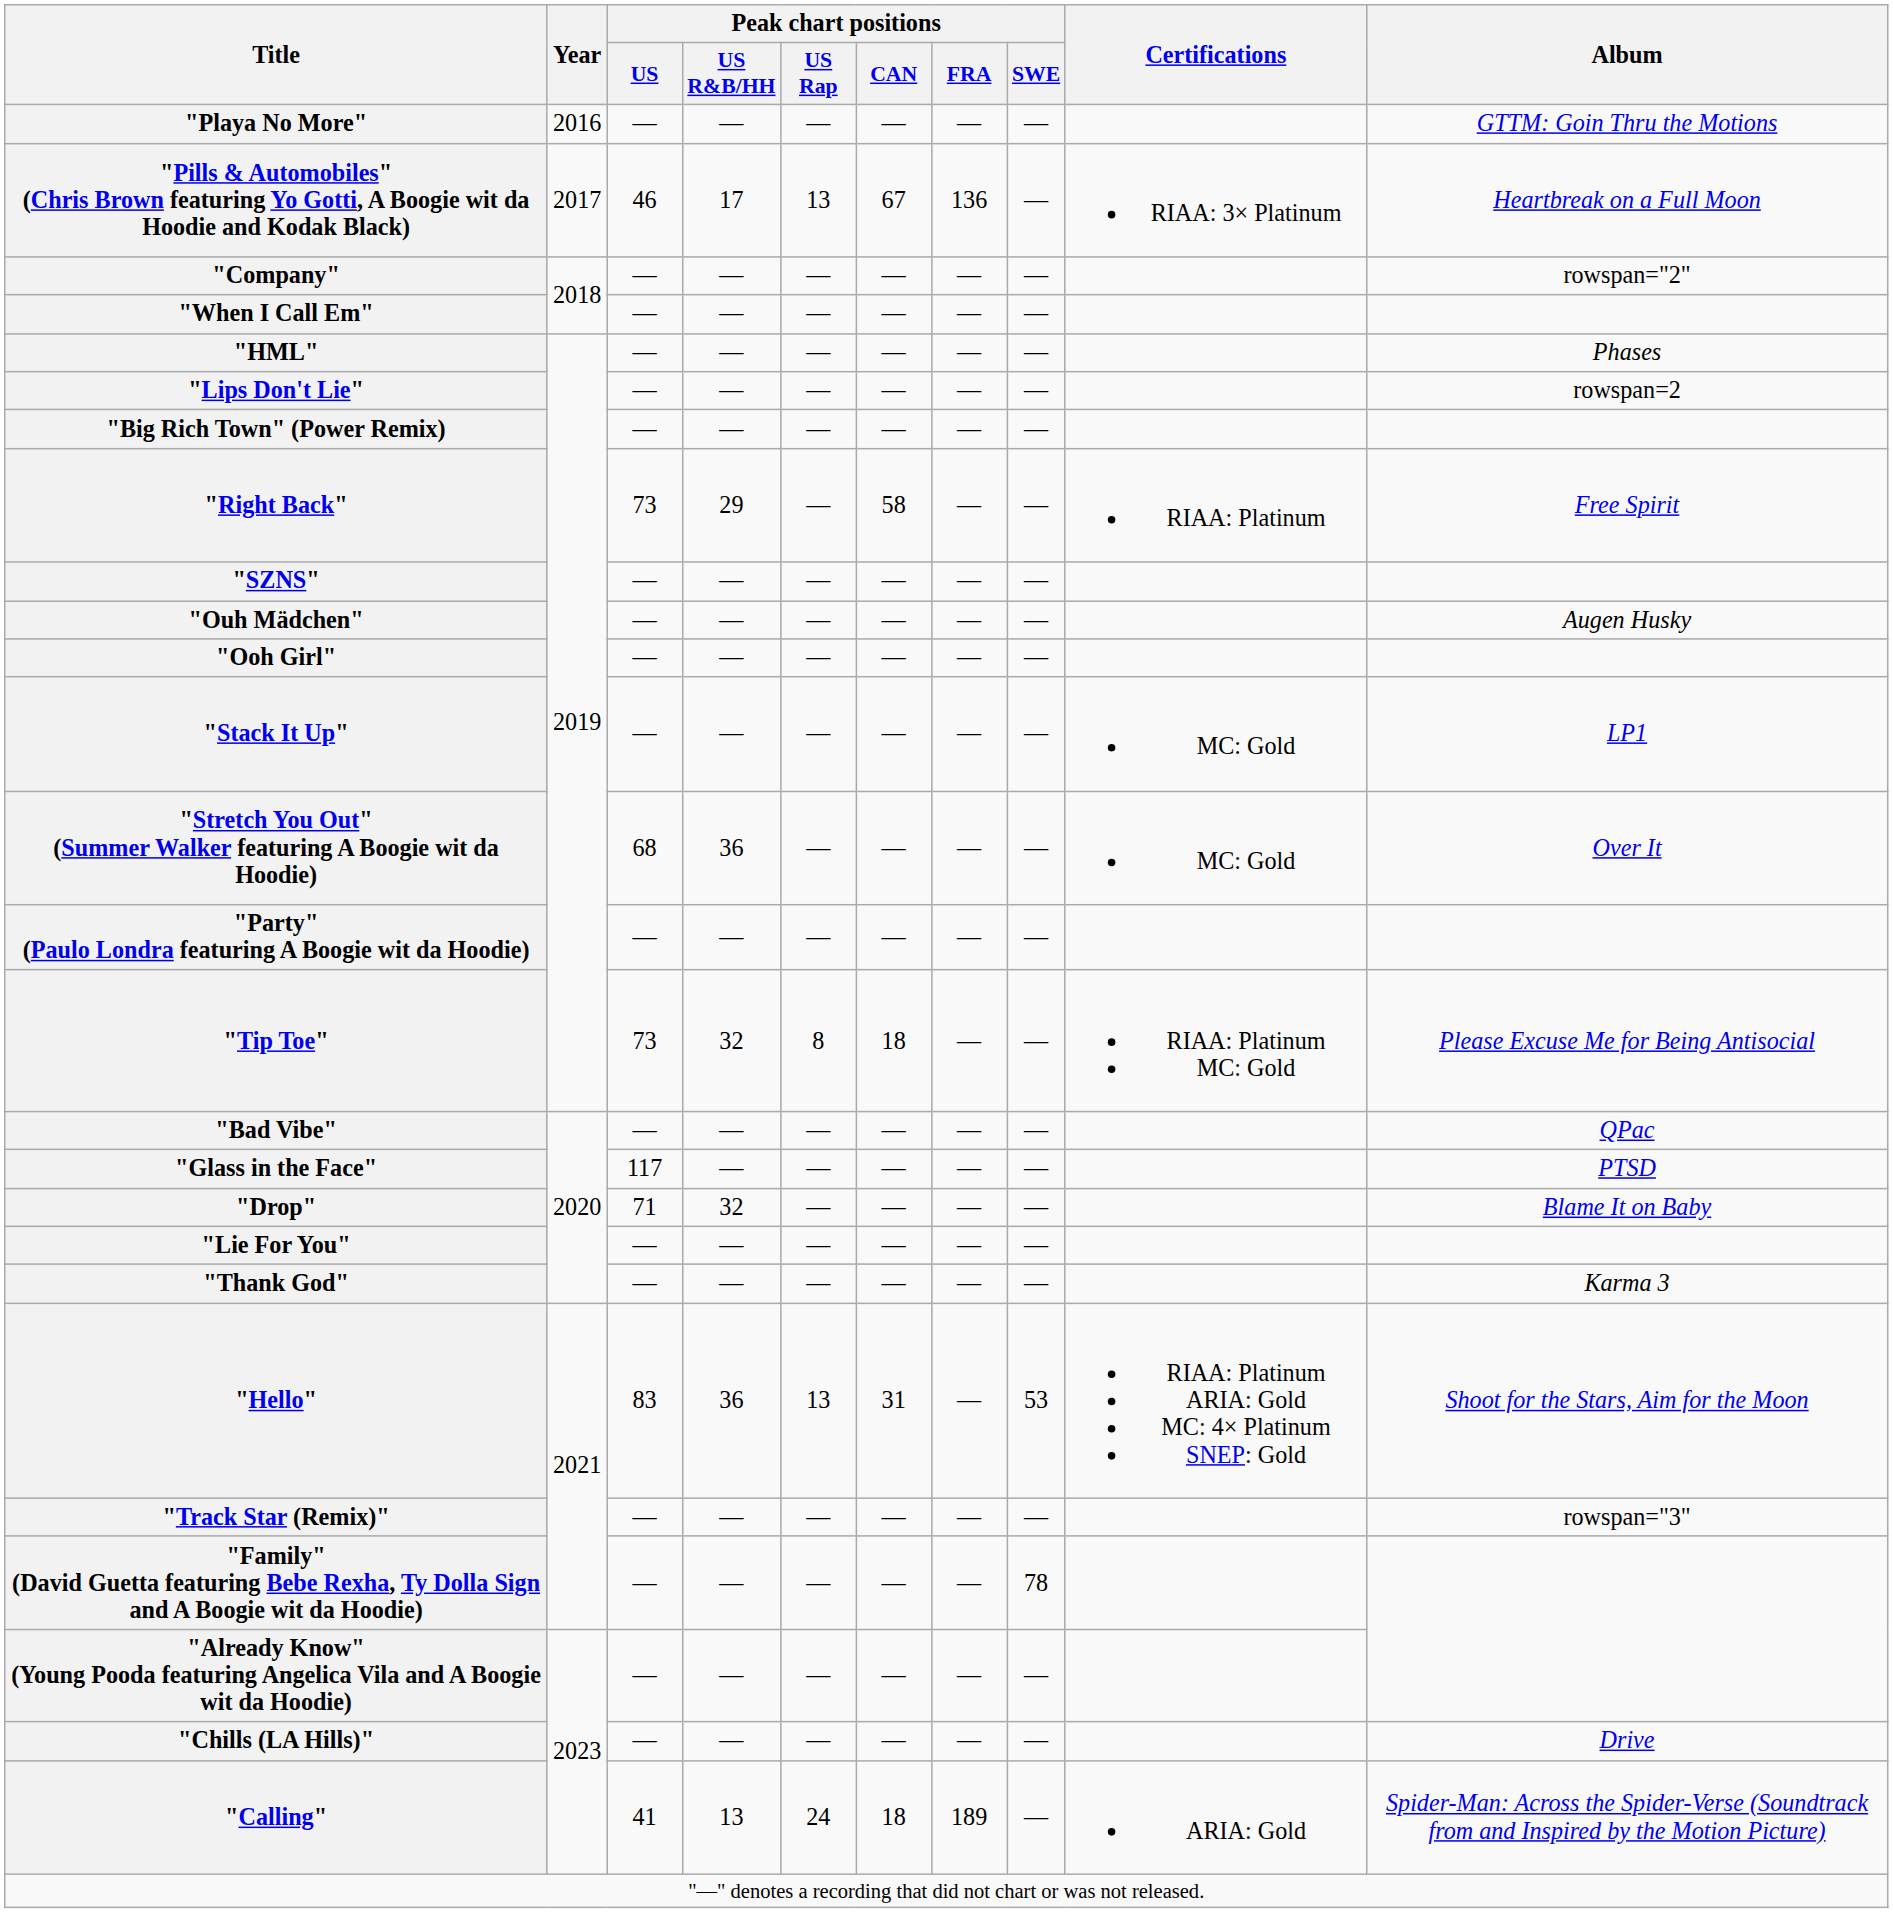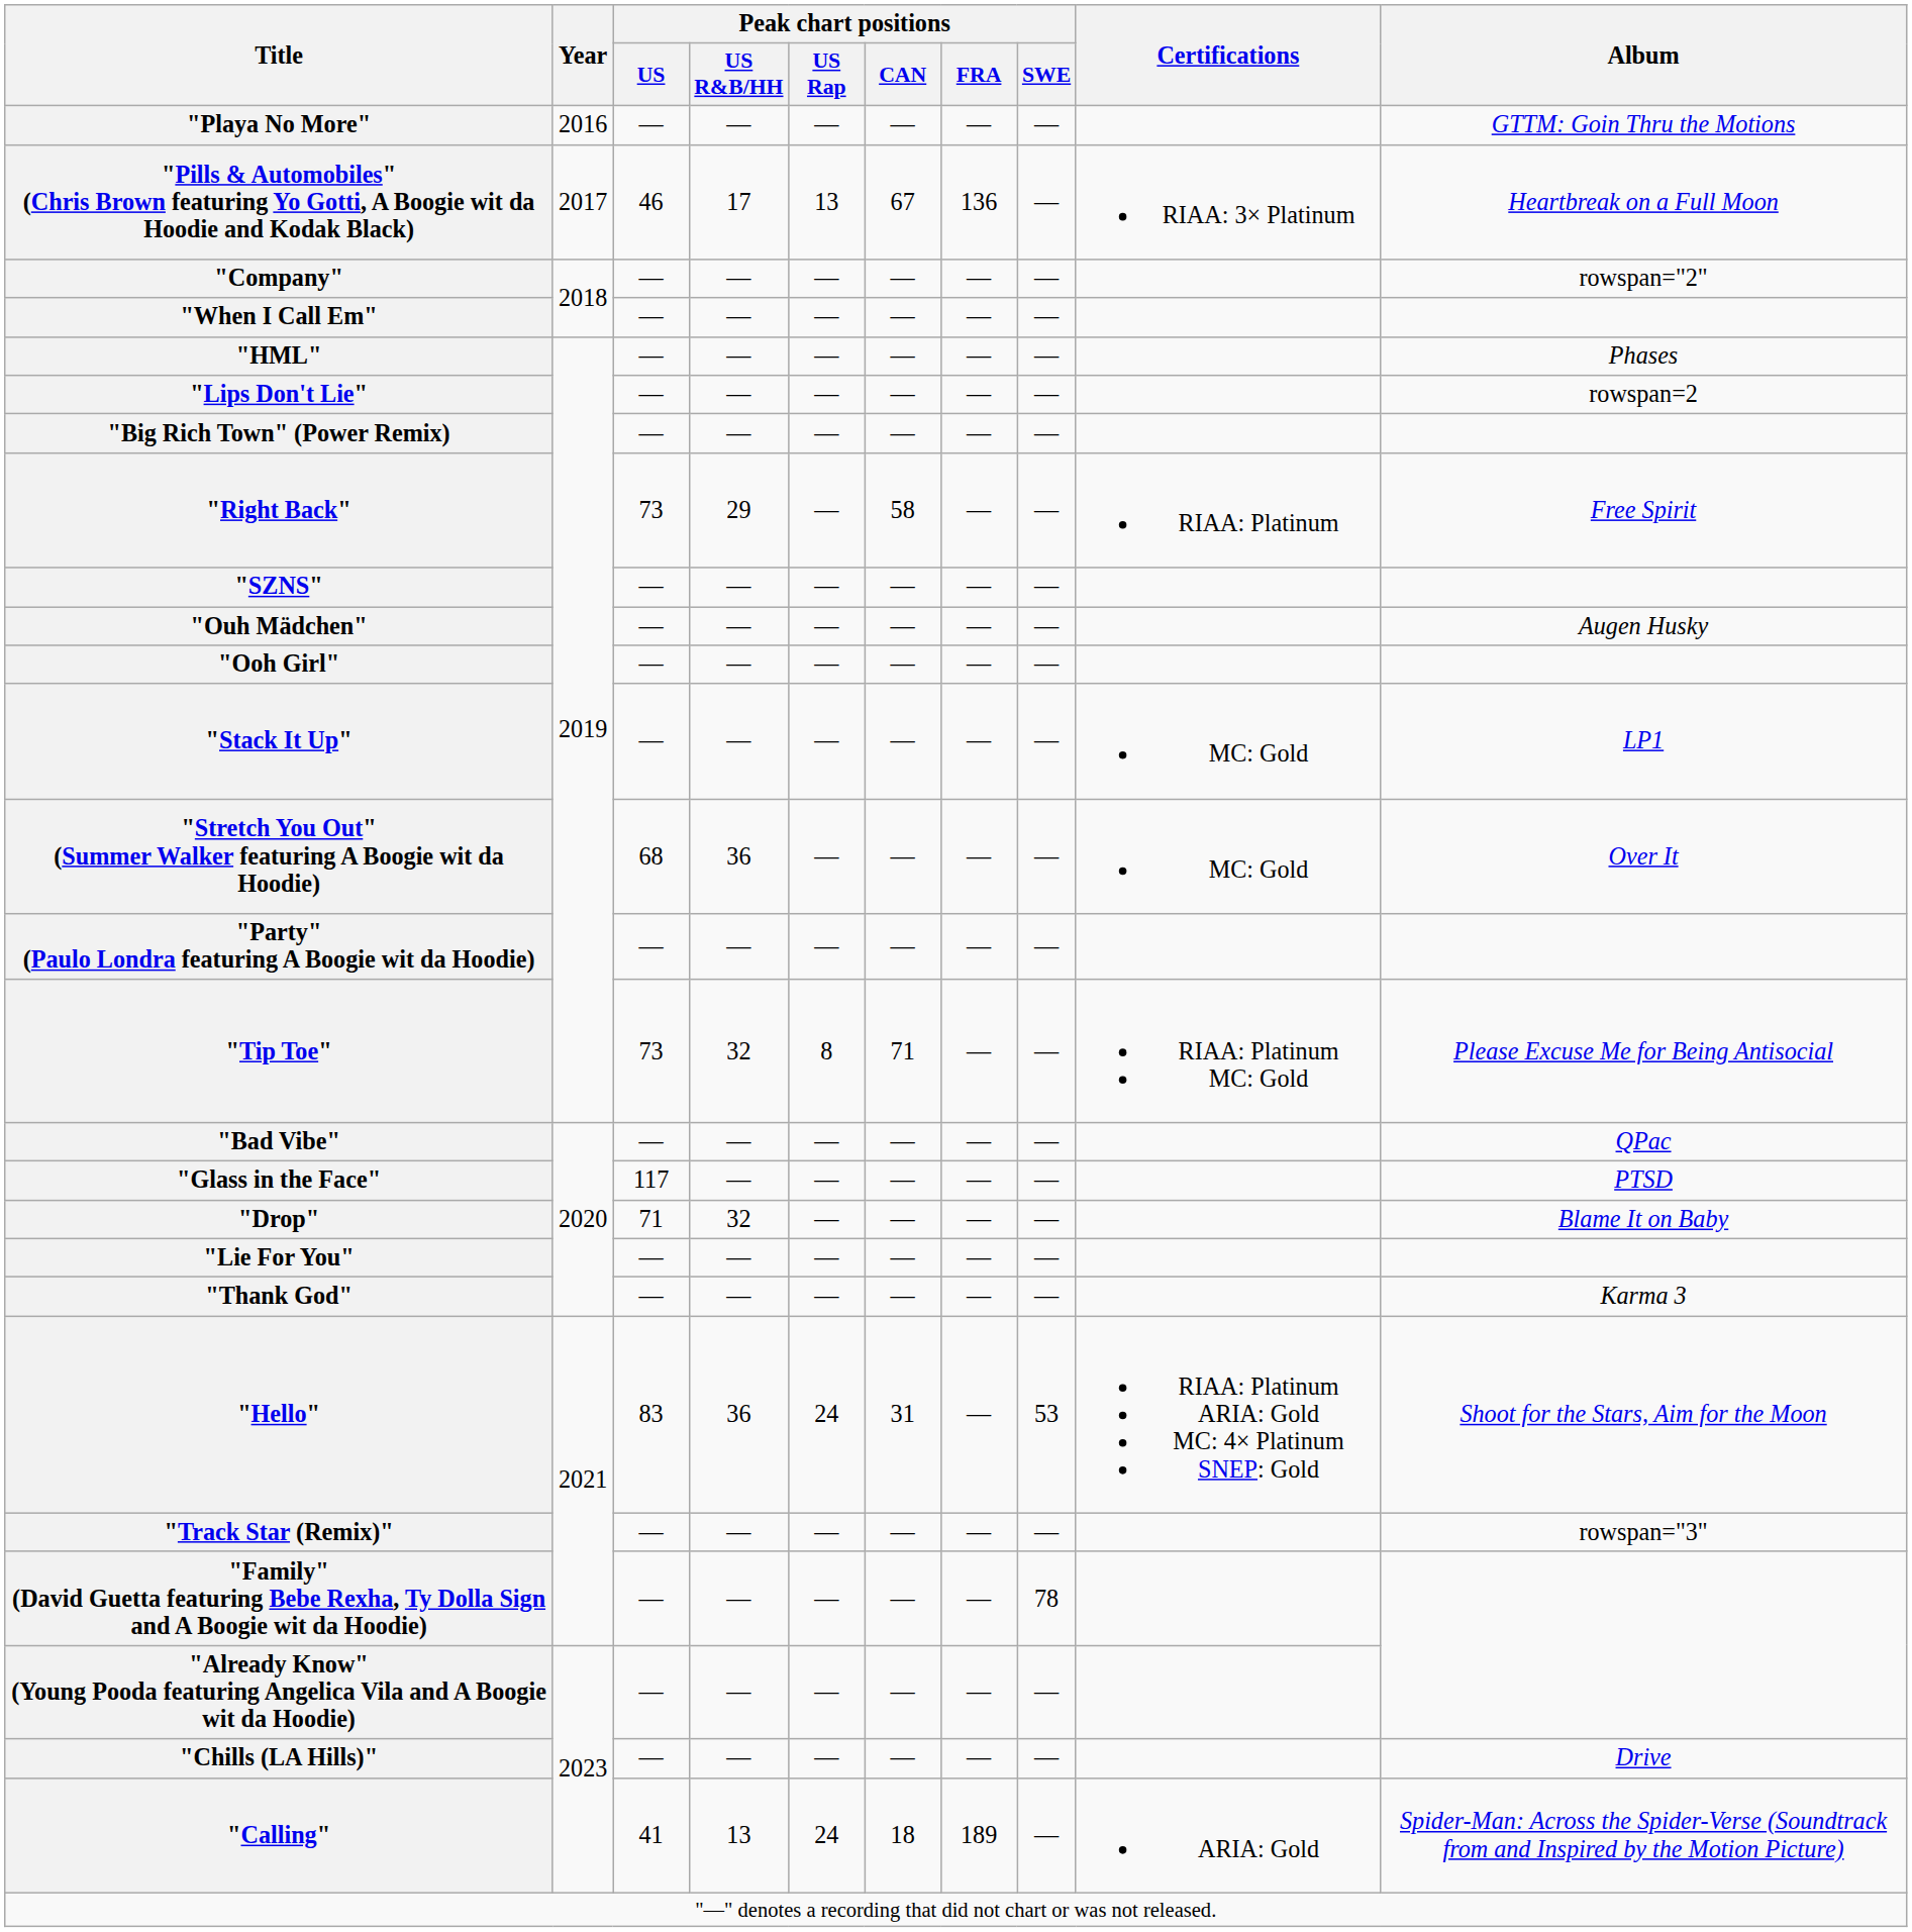"Tip Toe" | Peak chart positions / CAN: 18 -> 71
"Hello" | Peak chart positions / US Rap: 13 -> 24
